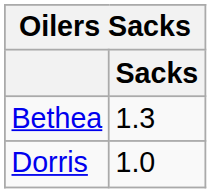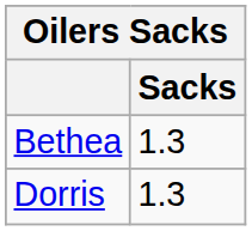Dorris | Sacks: 1.0 -> 1.3
